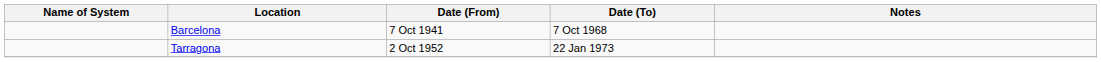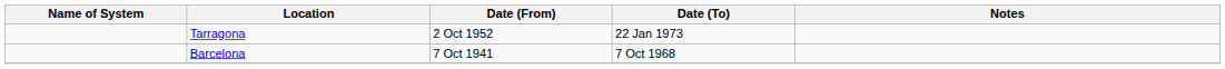rows swapped: Barcelona <-> Tarragona
